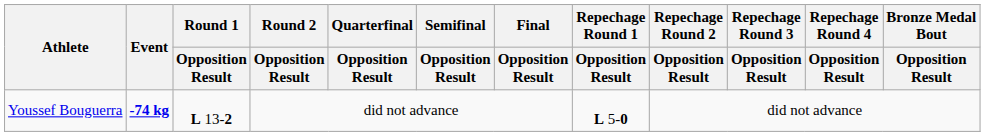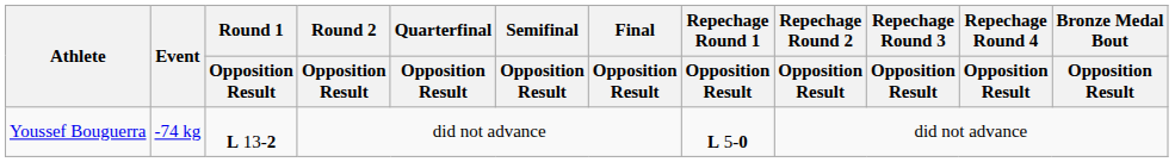Youssef Bouguerra | Event: bold -> normal
